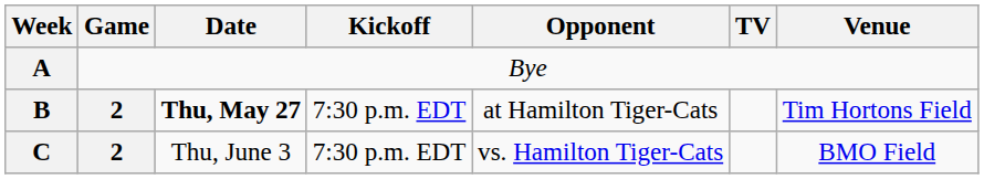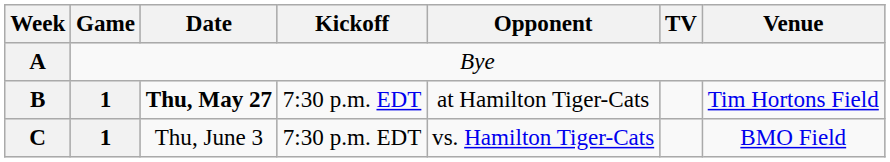B | Game: 2 -> 1
C | Game: 2 -> 1
